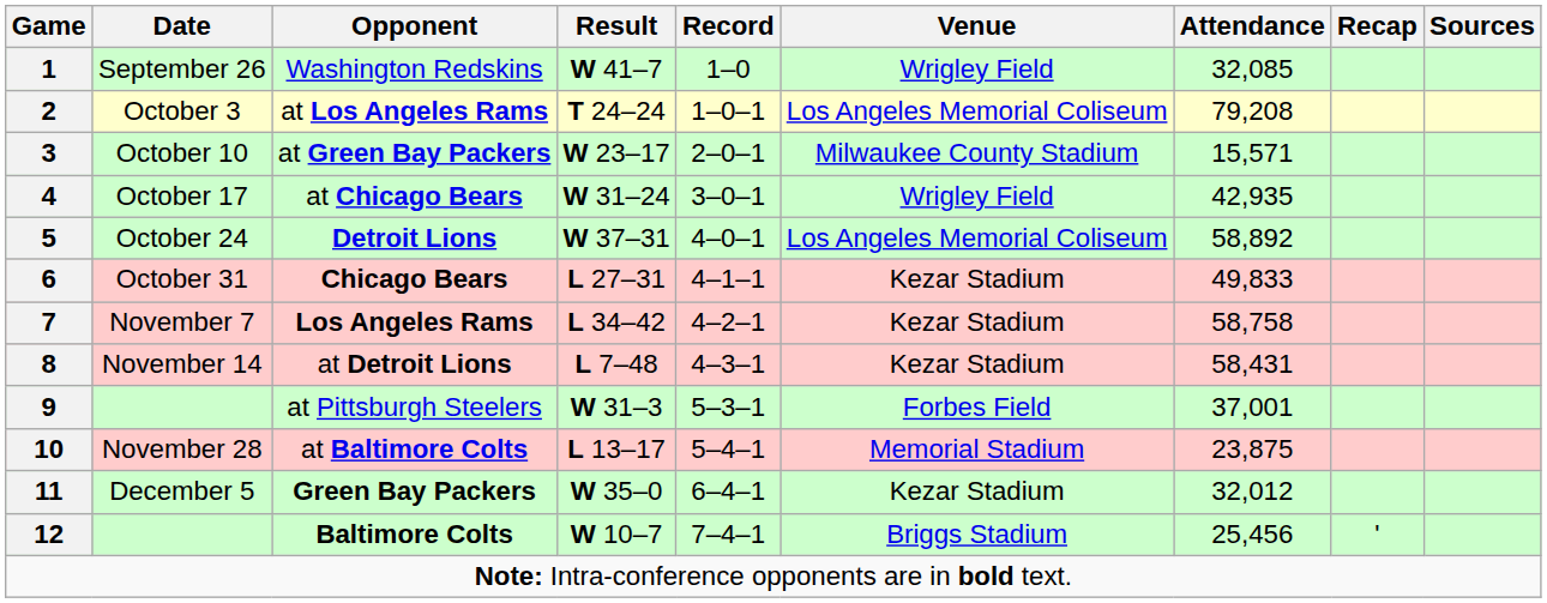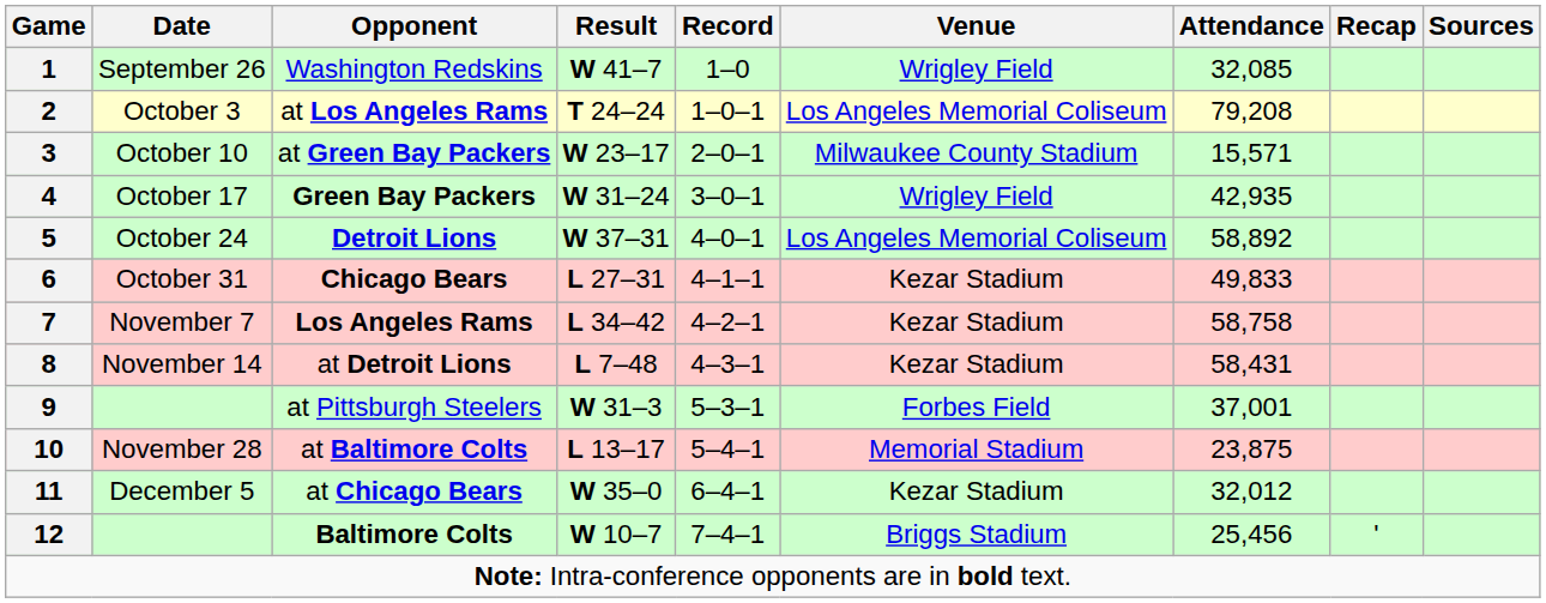4 | Opponent: at Chicago Bears -> Green Bay Packers
11 | Opponent: Green Bay Packers -> at Chicago Bears
